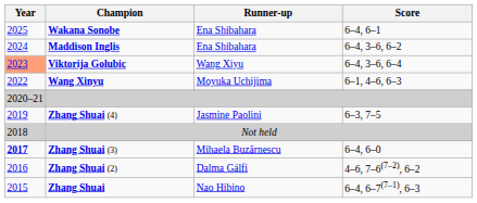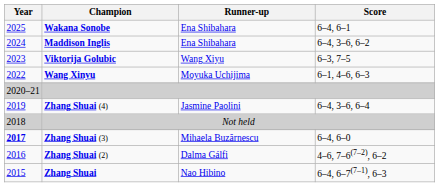Viktorija Golubic | Year: lightsalmon background -> no background
Viktorija Golubic | Score: 6–4, 3–6, 6–4 -> 6–3, 7–5
Zhang Shuai (4) | Score: 6–3, 7–5 -> 6–4, 3–6, 6–4
